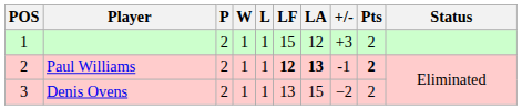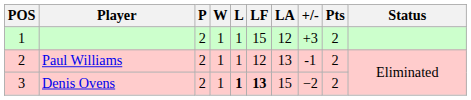Paul Williams | LF: bold -> normal
Paul Williams | LA: bold -> normal
Paul Williams | Pts: bold -> normal
Denis Ovens | L: normal -> bold
Denis Ovens | LF: normal -> bold
